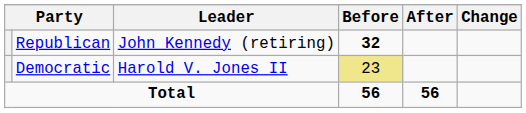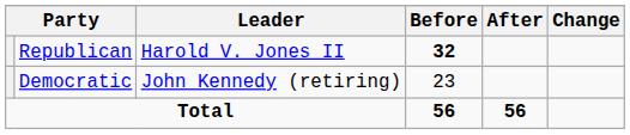Republican | Leader: John Kennedy (retiring) -> Harold V. Jones II
Democratic | Leader: Harold V. Jones II -> John Kennedy (retiring)
Democratic | Before: khaki background -> no background
